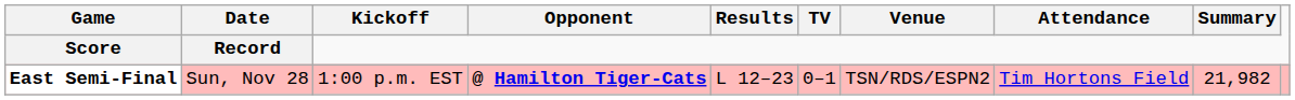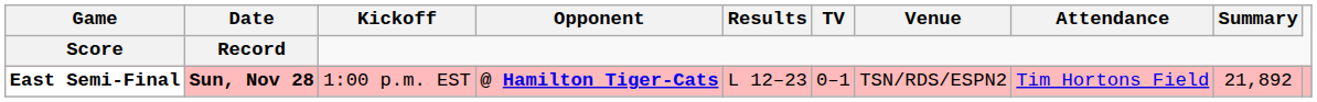East Semi-Final | Date / Record: normal -> bold
East Semi-Final | Summary: 21,982 -> 21,892
